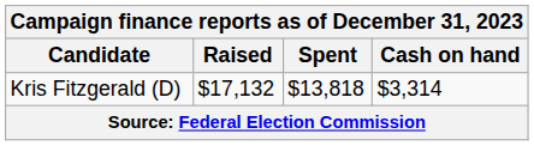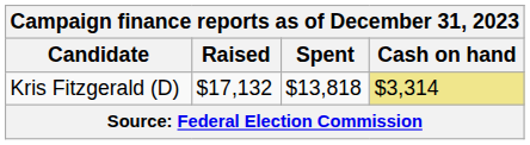Kris Fitzgerald (D) | Cash on hand: no background -> khaki background
